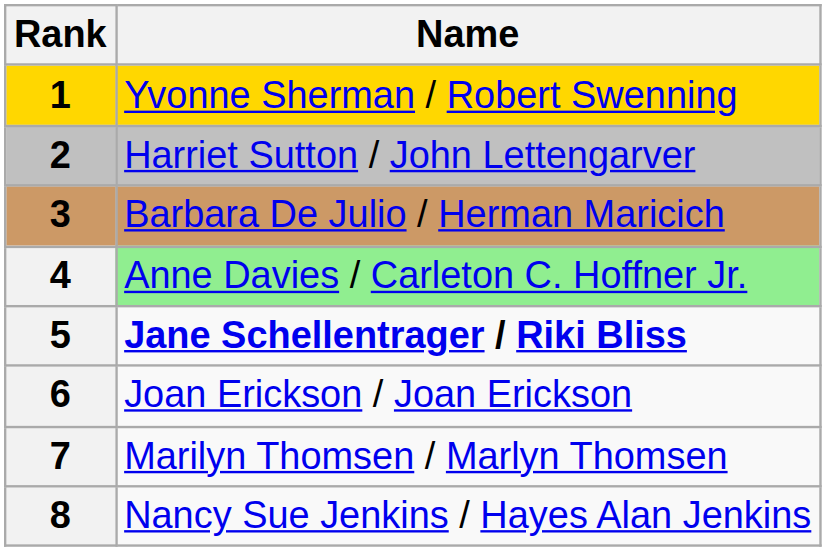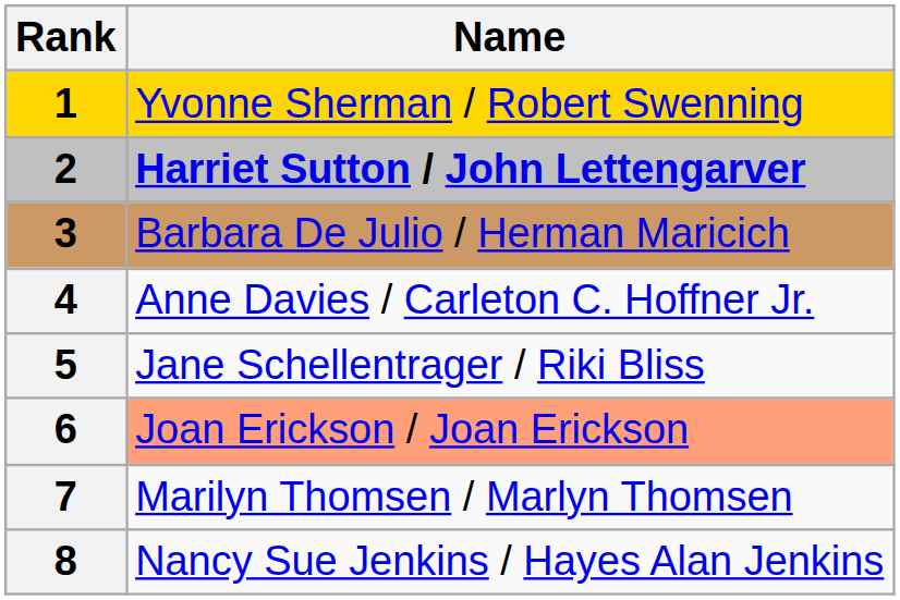Harriet Sutton / John Lettengarver | Name: normal -> bold
Anne Davies / Carleton C. Hoffner Jr. | Name: lightgreen background -> no background
Jane Schellentrager / Riki Bliss | Name: bold -> normal
Joan Erickson / Joan Erickson | Name: no background -> lightsalmon background
